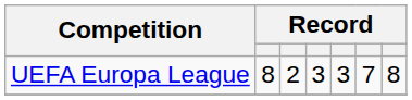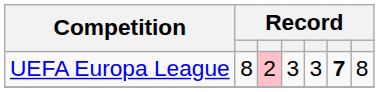UEFA Europa League | column 3: no background -> pink background
UEFA Europa League | column 6: normal -> bold
